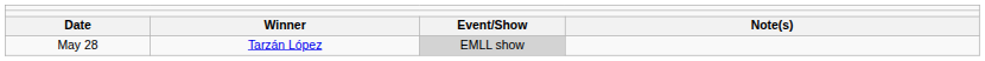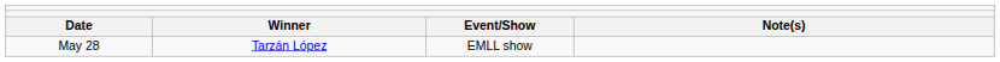May 28 | column 3: lightgrey background -> no background
